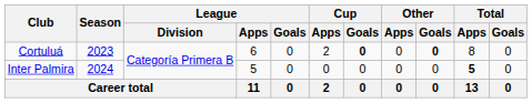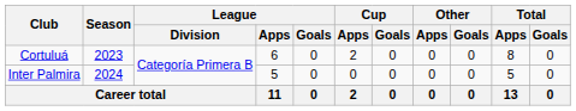Cortuluá | Cup / Goals: bold -> normal
Cortuluá | Other / Goals: bold -> normal
Inter Palmira | Total / Apps: bold -> normal
